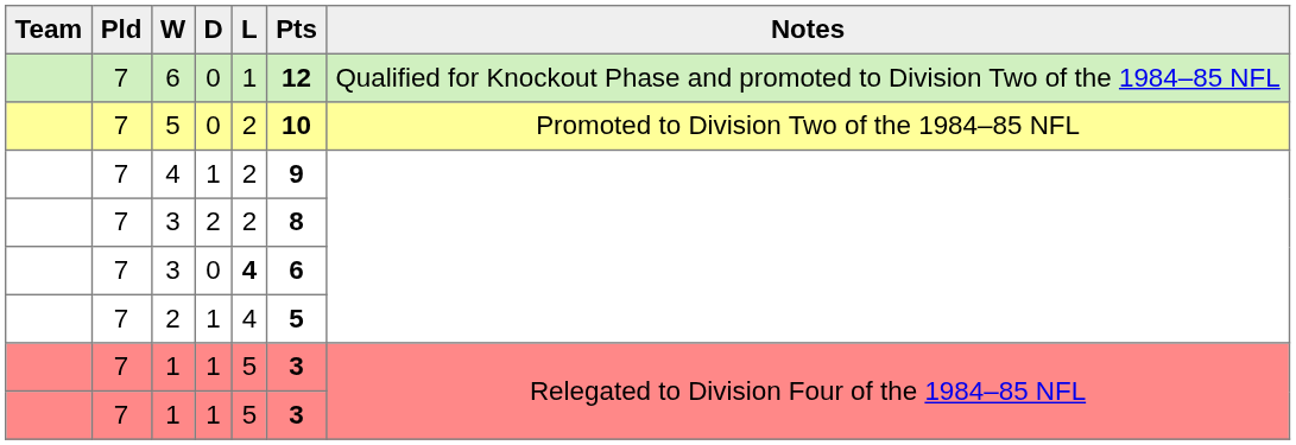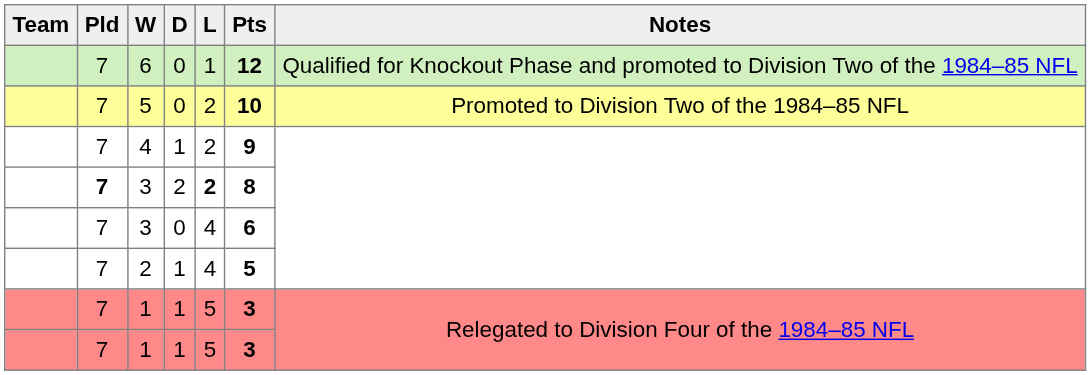3 / 2 | Pld: normal -> bold
3 / 2 | L: normal -> bold
3 / 0 | L: bold -> normal
